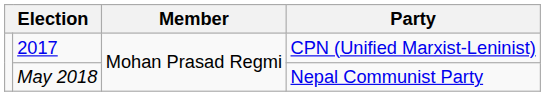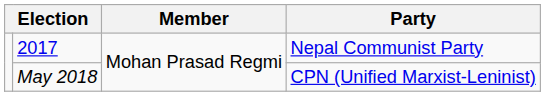2017 | Party: CPN (Unified Marxist-Leninist) -> Nepal Communist Party
May 2018 | Party: Nepal Communist Party -> CPN (Unified Marxist-Leninist)
